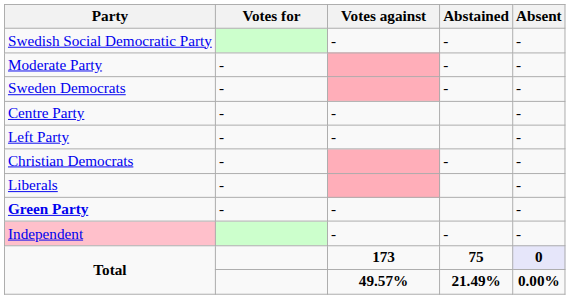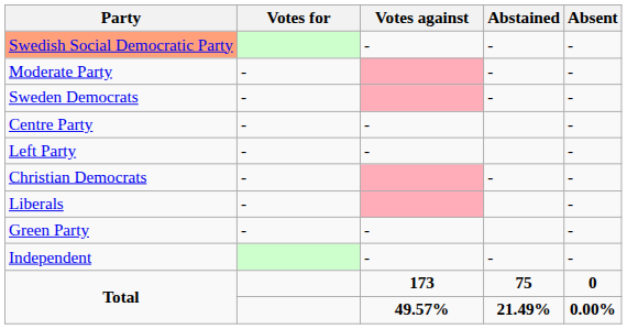Swedish Social Democratic Party | Party: no background -> lightsalmon background
Green Party | Party: bold -> normal
Independent | Party: pink background -> no background
Total / 173 | Absent: lavender background -> no background
